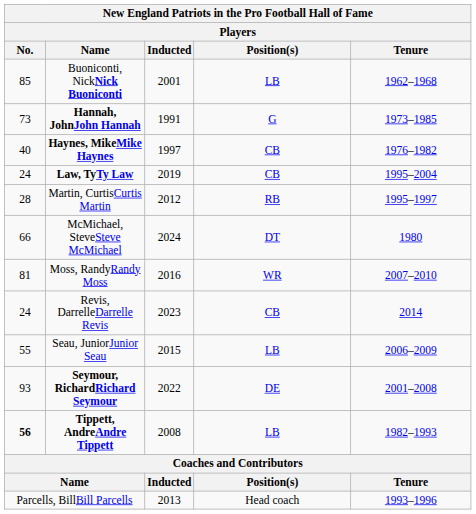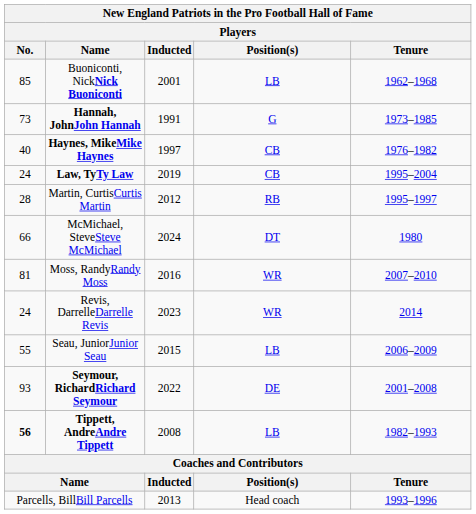Revis, DarrelleDarrelle Revis | Position(s): CB -> WR
